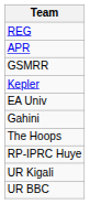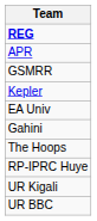row 2 | column 1: normal -> bold
